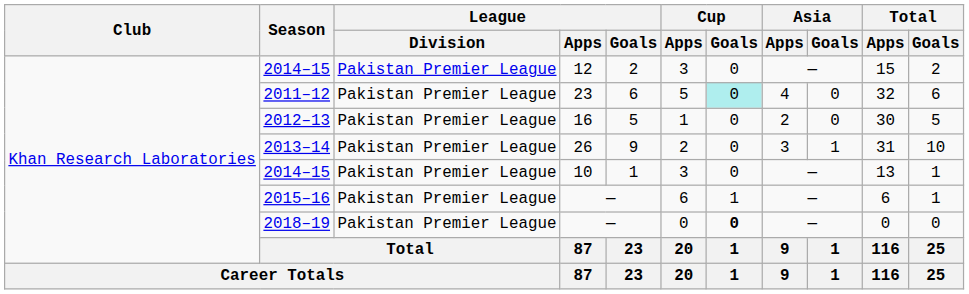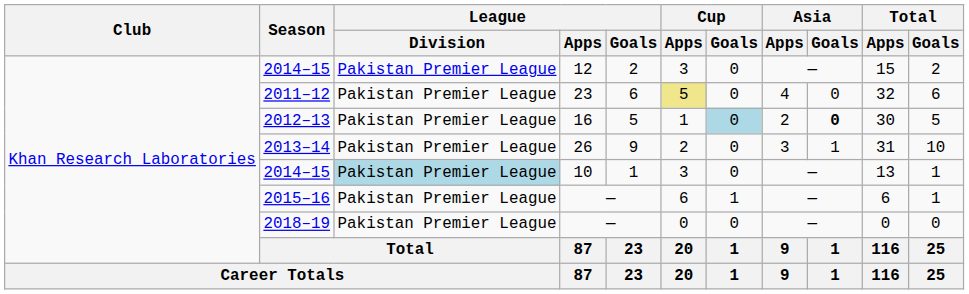2011–12 | Cup / Apps: no background -> khaki background
2011–12 | Cup / Goals: paleturquoise background -> no background
2012–13 | Cup / Goals: no background -> lightblue background
2012–13 | Asia / Goals: normal -> bold
2014–15 / 10 | League / Division: no background -> lightblue background
2018–19 | Cup / Goals: bold -> normal
